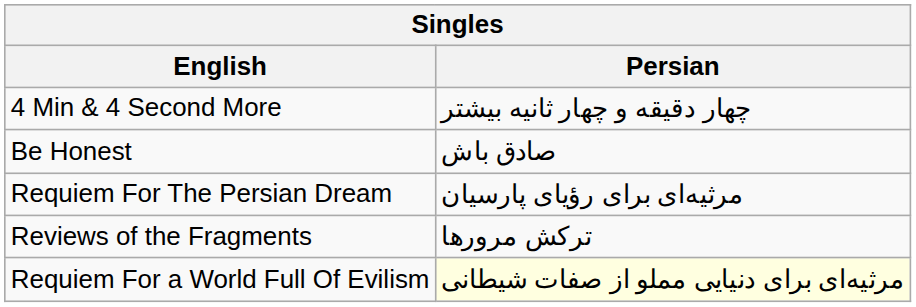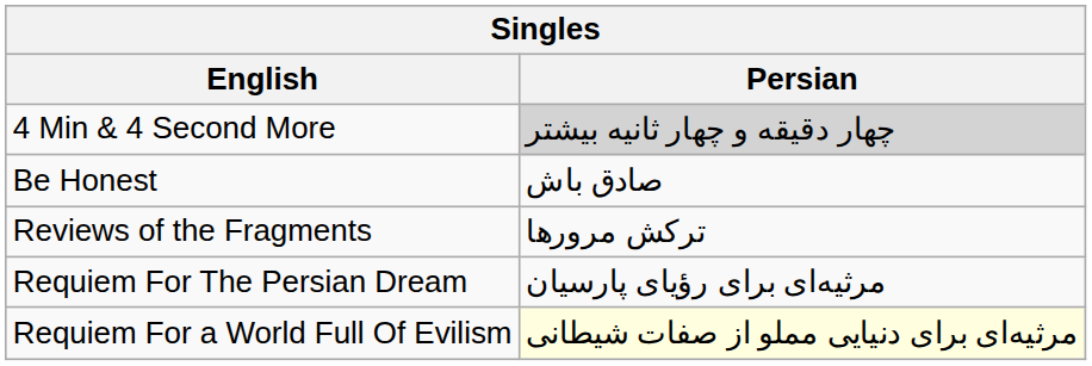4 Min & 4 Second More | Persian: no background -> lightgrey background
rows swapped: Reviews of the Fragments <-> Requiem For The Persian Dream
